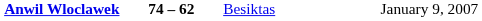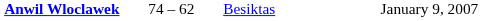Anwil Wloclawek | column 2: bold -> normal
